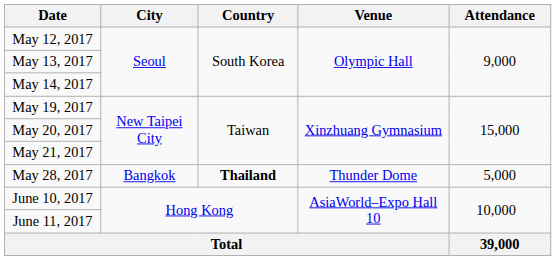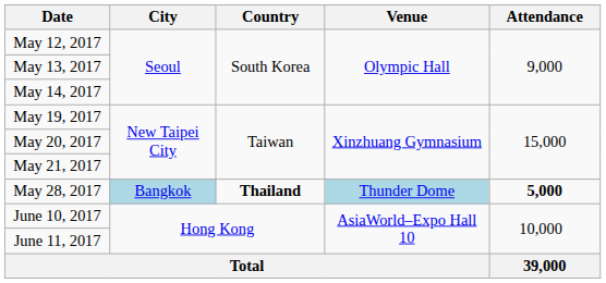May 28, 2017 | City: no background -> lightblue background
May 28, 2017 | Venue: no background -> lightblue background
May 28, 2017 | Attendance: normal -> bold
